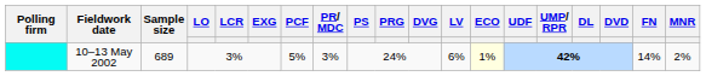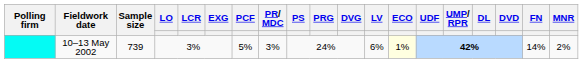10–13 May 2002 | Sample size: 689 -> 739
